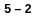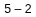row 1 | column 1: bold -> normal
